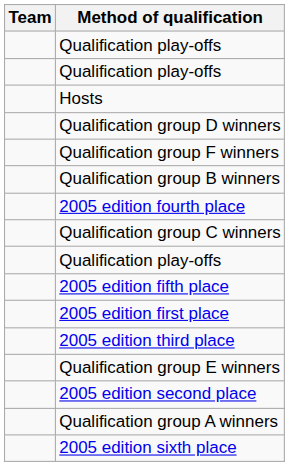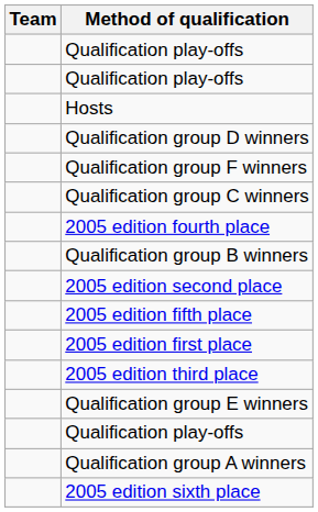row 7 | Method of qualification: Qualification group B winners -> Qualification group C winners
row 9 | Method of qualification: Qualification group C winners -> Qualification group B winners
row 10 | Method of qualification: Qualification play-offs -> 2005 edition second place
row 15 | Method of qualification: 2005 edition second place -> Qualification play-offs
